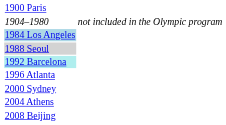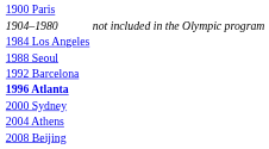1984 Los Angeles | column 1: lightblue background -> no background
1988 Seoul | column 1: lightgrey background -> no background
1992 Barcelona | column 1: paleturquoise background -> no background
1996 Atlanta | column 1: normal -> bold
